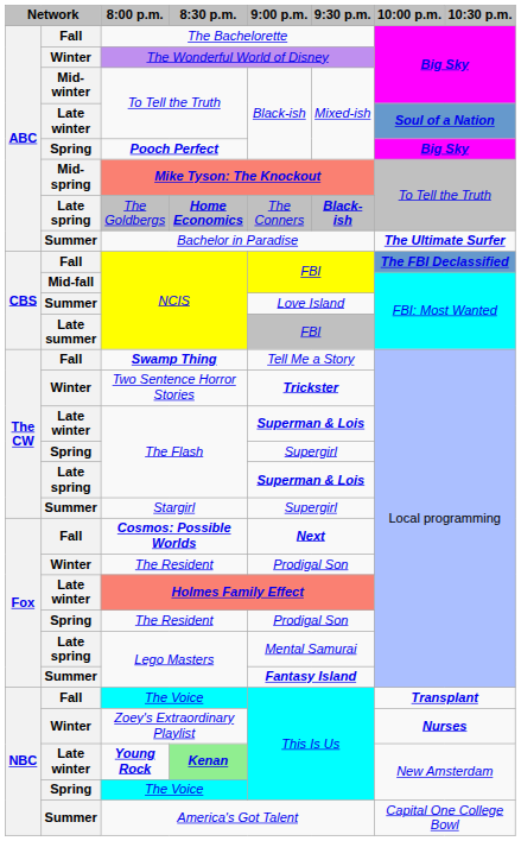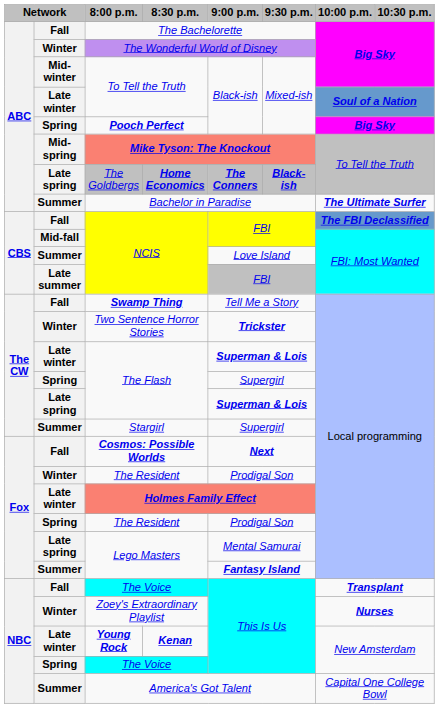The Goldbergs | 9:00 p.m.: normal -> bold
Young Rock | 8:30 p.m.: lightgreen background -> no background
